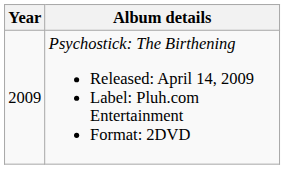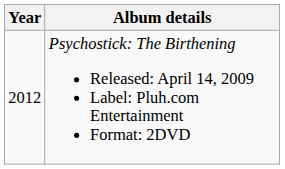row 2 | Year: 2009 -> 2012
